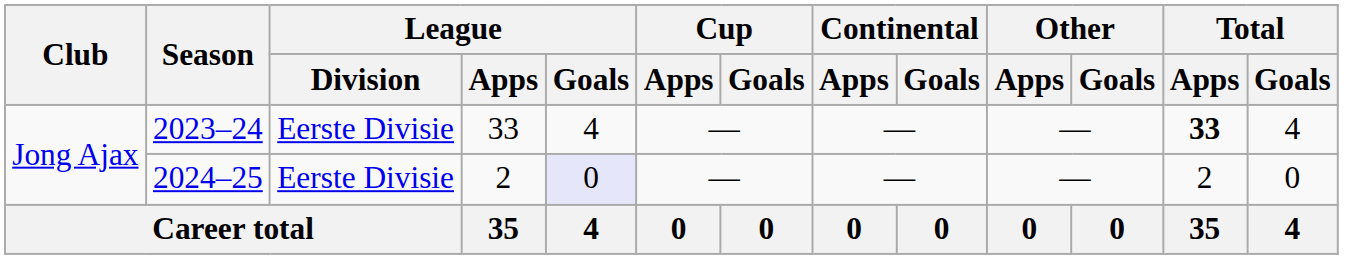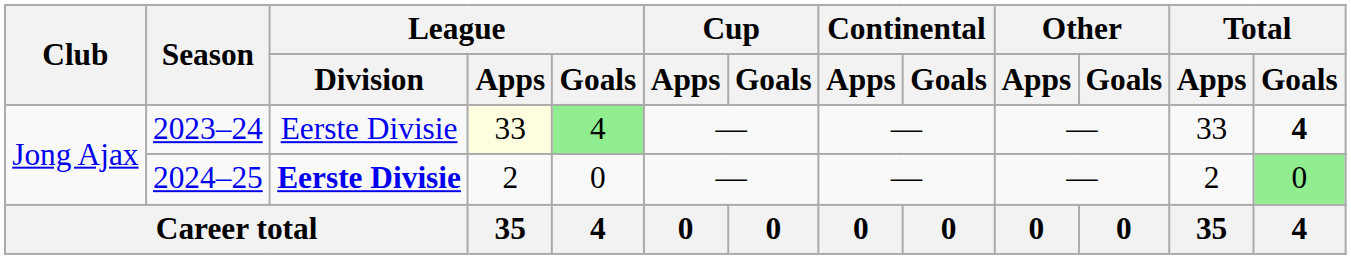2023–24 | League / Apps: no background -> lightyellow background
2023–24 | League / Goals: no background -> lightgreen background
2023–24 | Total / Apps: bold -> normal
2023–24 | Total / Goals: normal -> bold
2024–25 | League / Division: normal -> bold
2024–25 | League / Goals: lavender background -> no background
2024–25 | Total / Goals: no background -> lightgreen background
